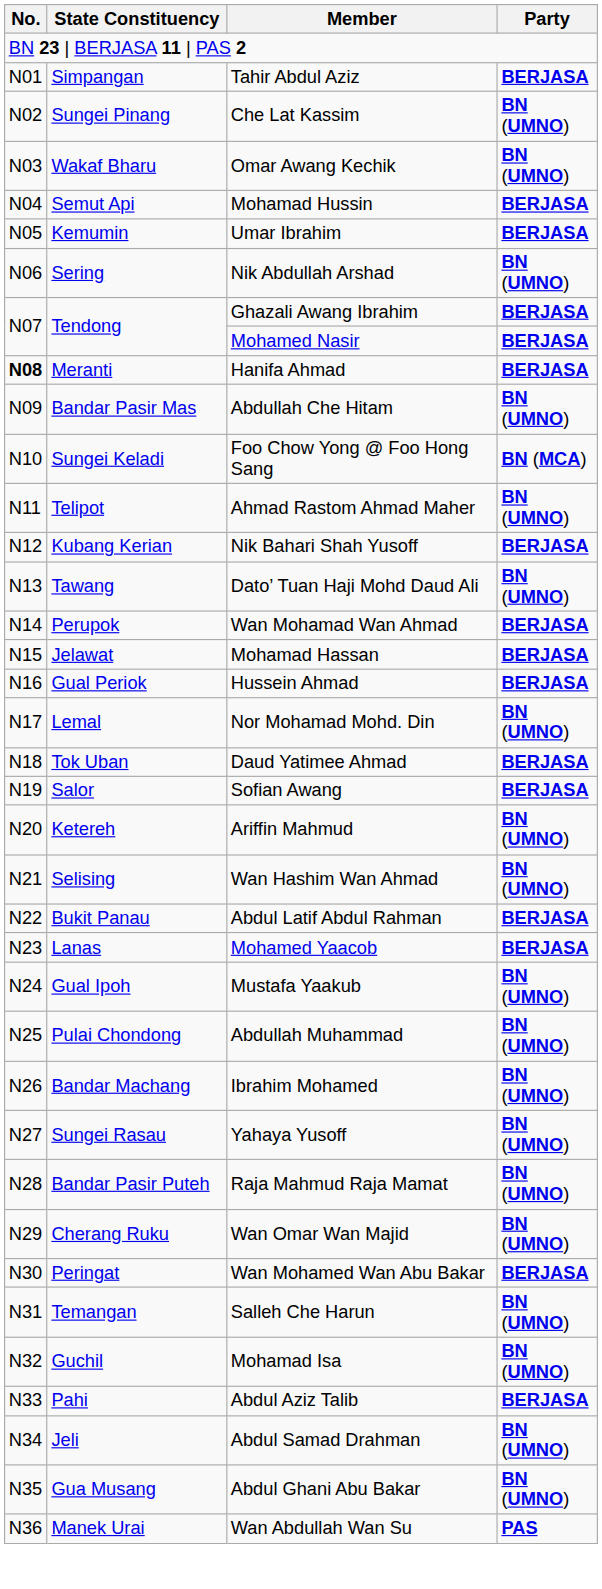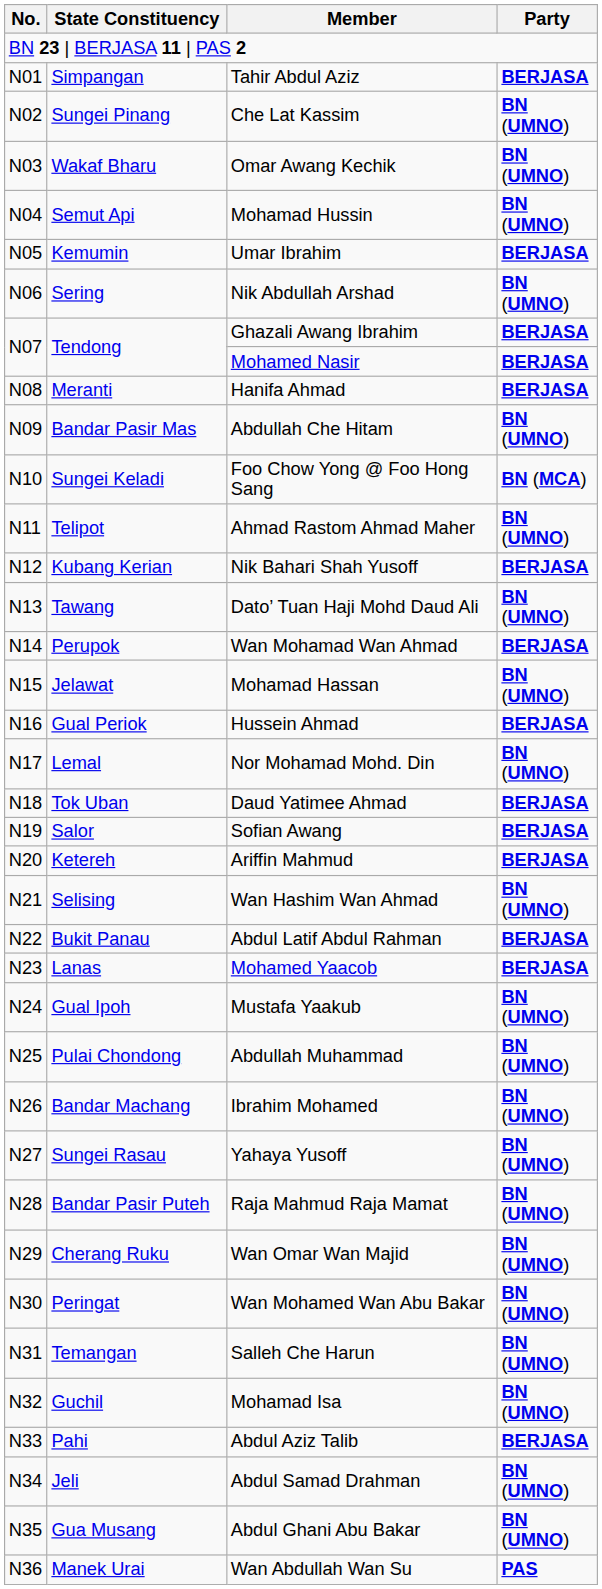Mohamad Hussin | Party: BERJASA -> BN (UMNO)
Hanifa Ahmad | No.: bold -> normal
Mohamad Hassan | Party: BERJASA -> BN (UMNO)
Ariffin Mahmud | Party: BN (UMNO) -> BERJASA
Wan Mohamed Wan Abu Bakar | Party: BERJASA -> BN (UMNO)
